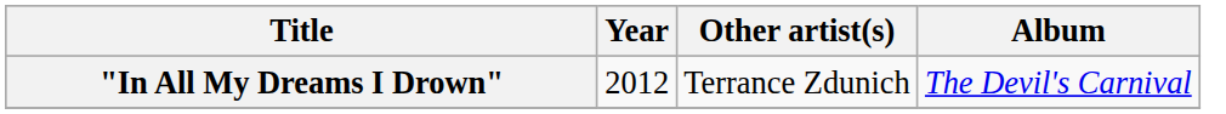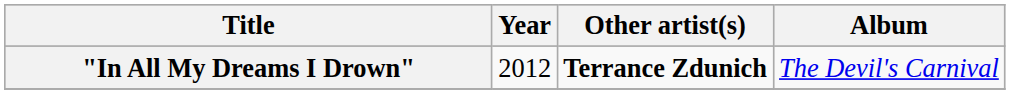row 2 | Other artist(s): normal -> bold
